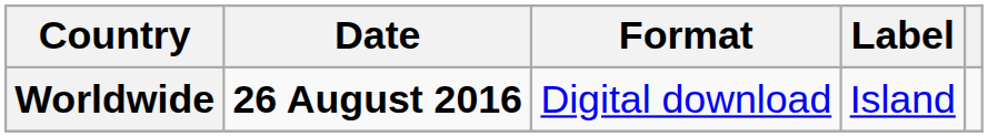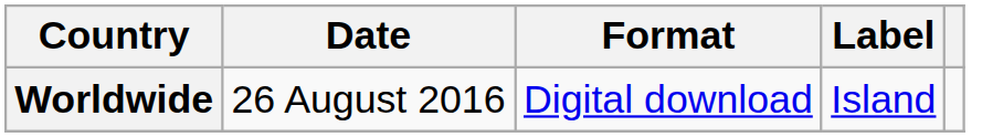Worldwide | Date: bold -> normal
